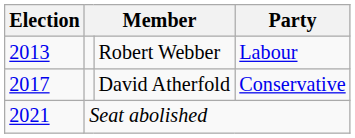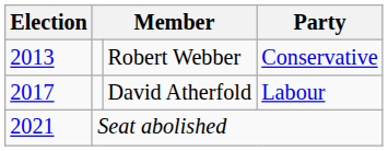Robert Webber | Party: Labour -> Conservative
David Atherfold | Party: Conservative -> Labour
